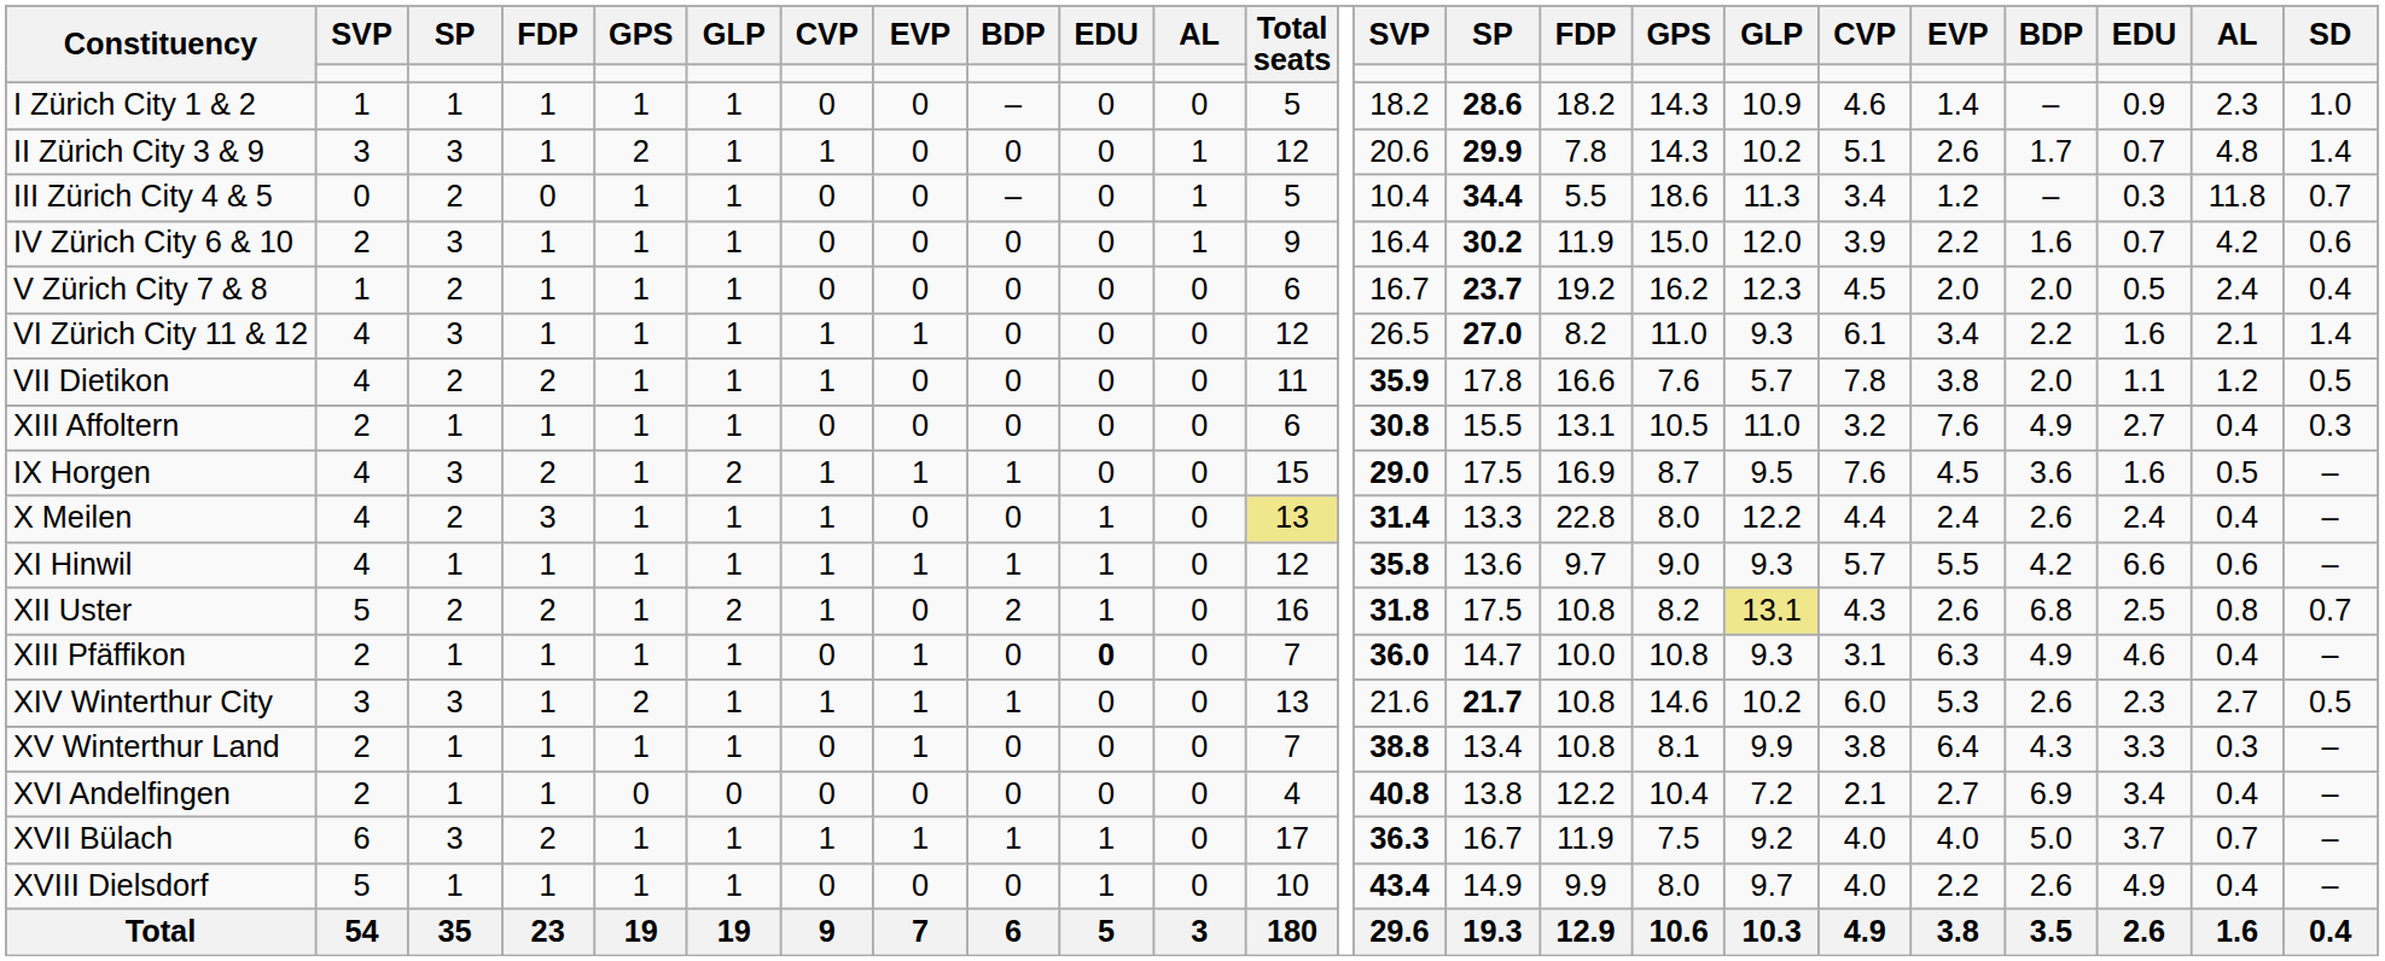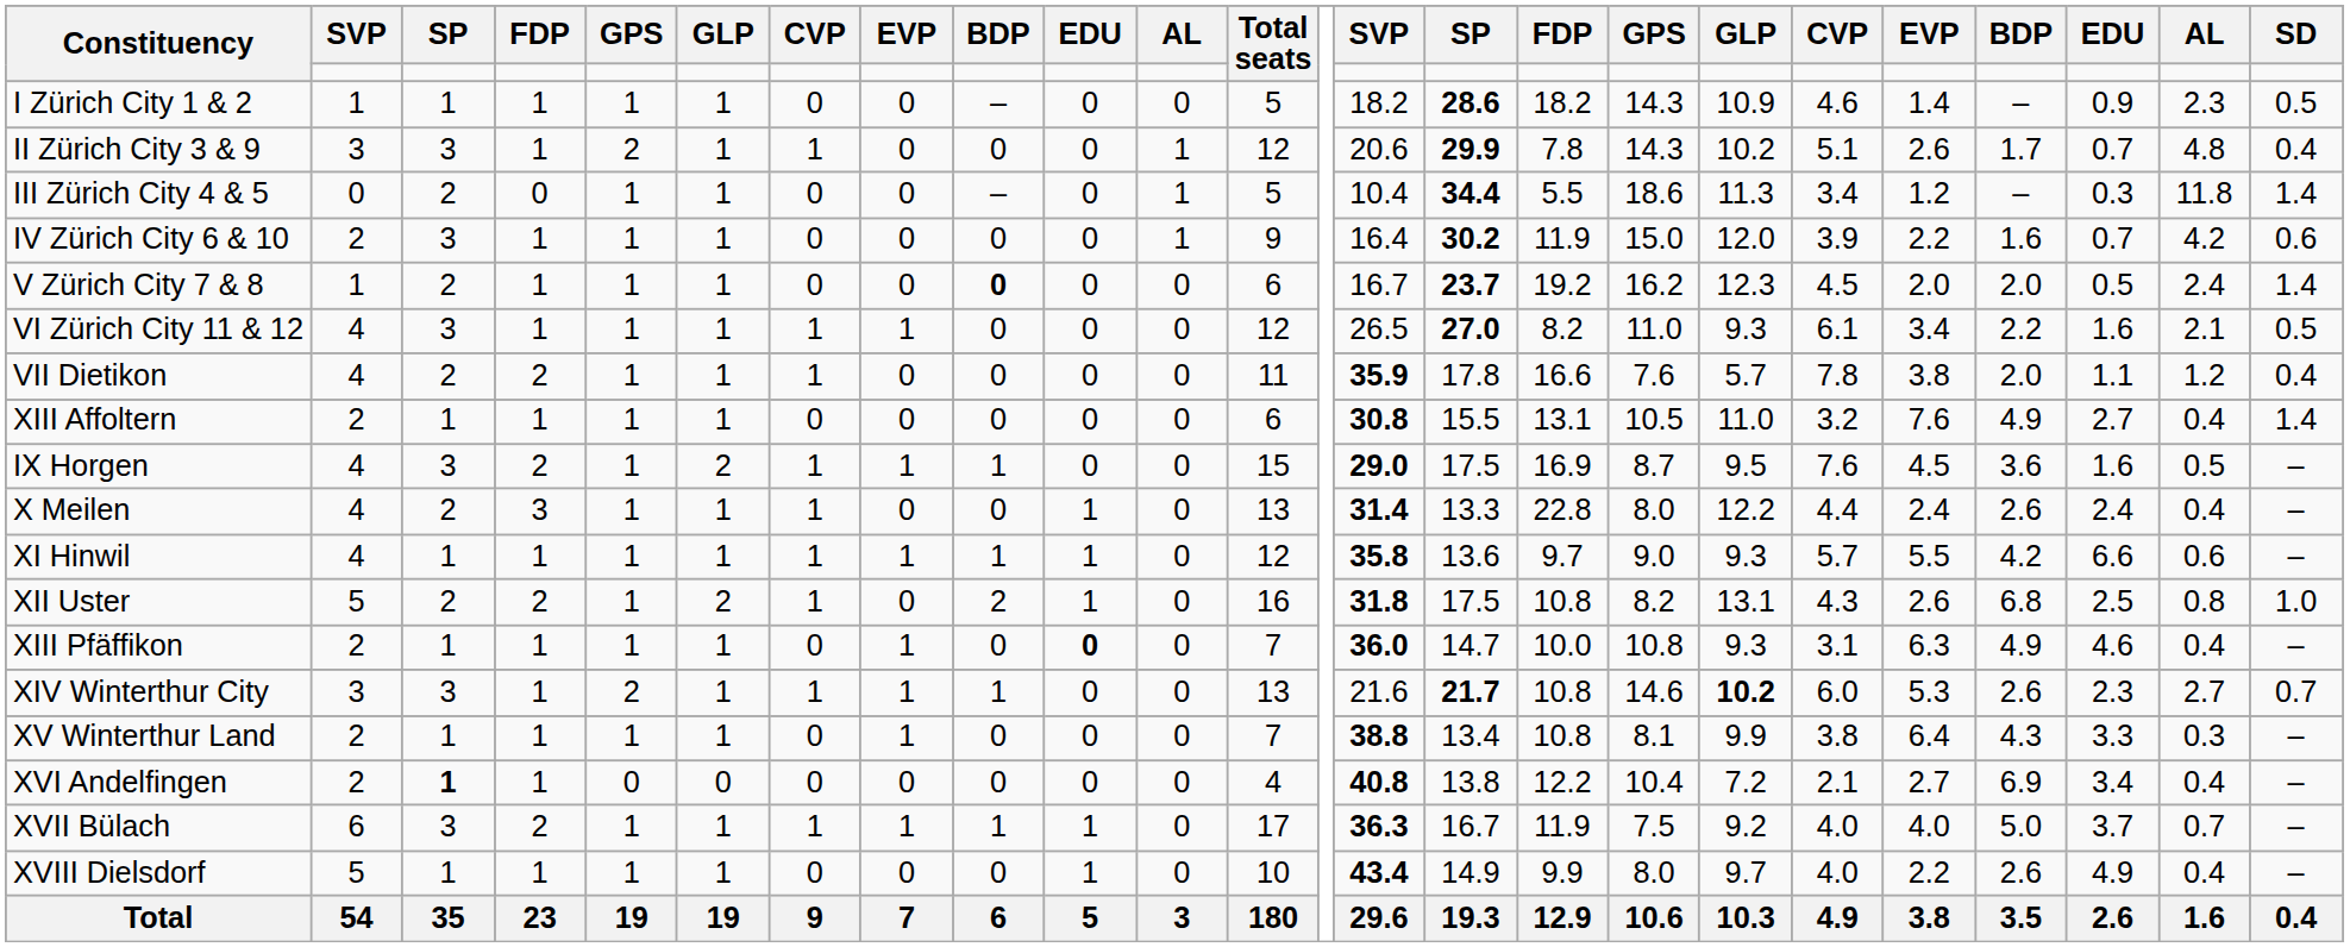I Zürich City 1 & 2 | SD: 1.0 -> 0.5
II Zürich City 3 & 9 | SD: 1.4 -> 0.4
III Zürich City 4 & 5 | SD: 0.7 -> 1.4
V Zürich City 7 & 8 | column 9: normal -> bold
V Zürich City 7 & 8 | SD: 0.4 -> 1.4
VI Zürich City 11 & 12 | SD: 1.4 -> 0.5
VII Dietikon | SD: 0.5 -> 0.4
XIII Affoltern | SD: 0.3 -> 1.4
X Meilen | Total seats: khaki background -> no background
XII Uster | column 18: khaki background -> no background
XII Uster | SD: 0.7 -> 1.0
XIV Winterthur City | column 18: normal -> bold
XIV Winterthur City | SD: 0.5 -> 0.7
XVI Andelfingen | column 3: normal -> bold
